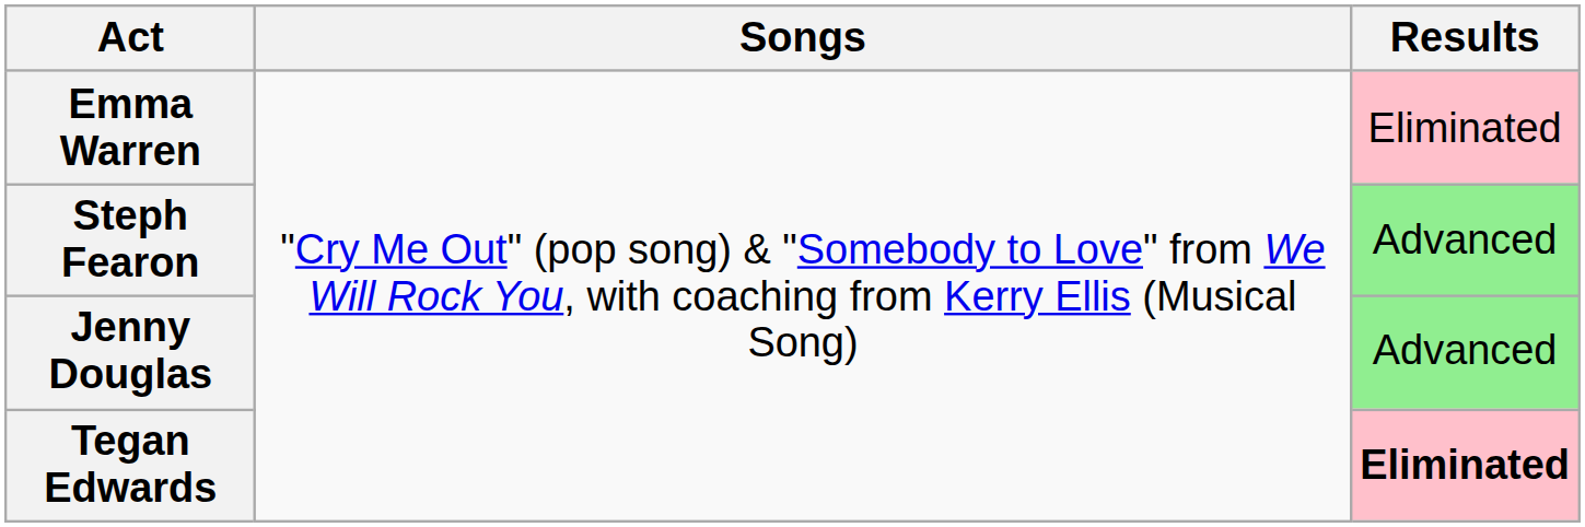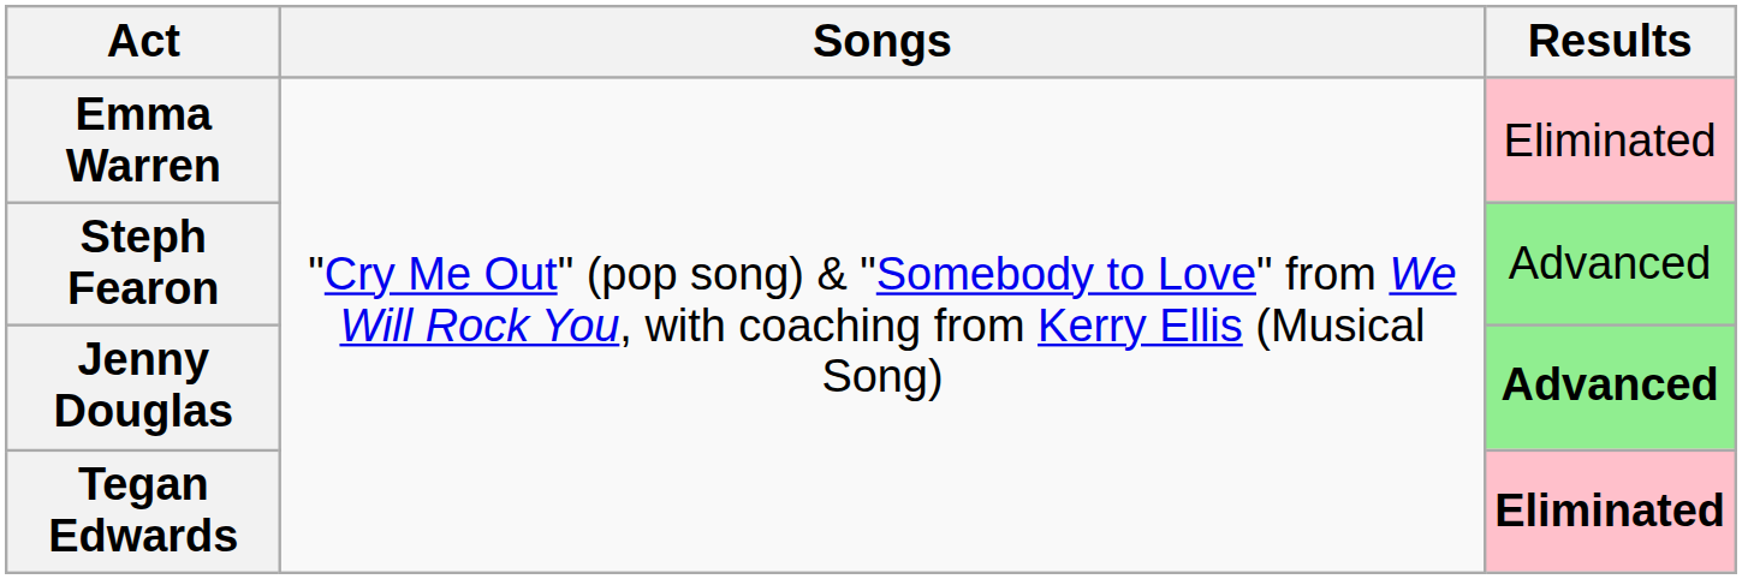Jenny Douglas | Results: normal -> bold
